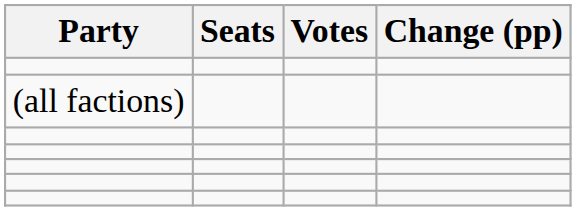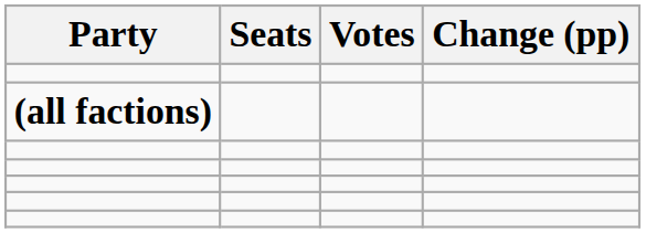row 3 | Party: normal -> bold
